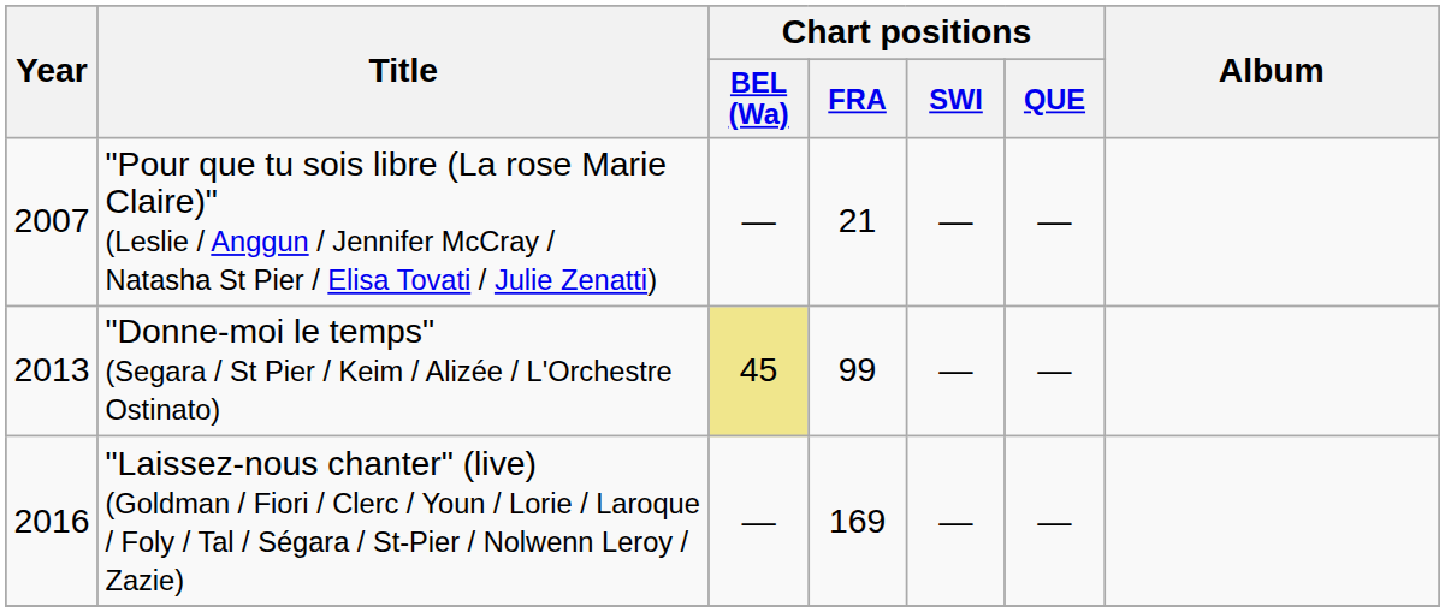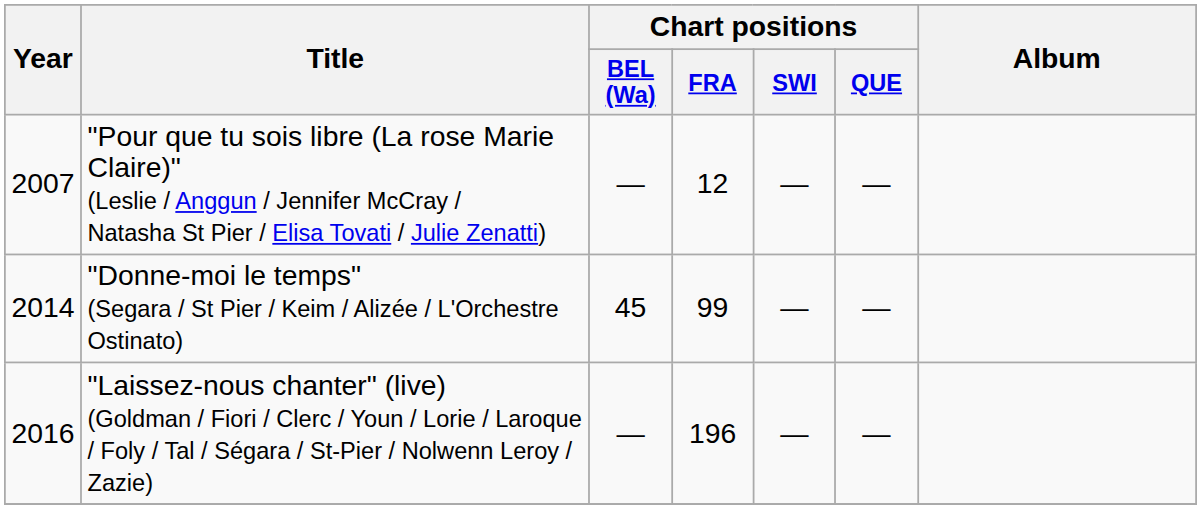row 3 | Chart positions / FRA: 21 -> 12
row 4 | Year: 2013 -> 2014
row 4 | Chart positions / BEL (Wa): khaki background -> no background
row 5 | Chart positions / FRA: 169 -> 196
